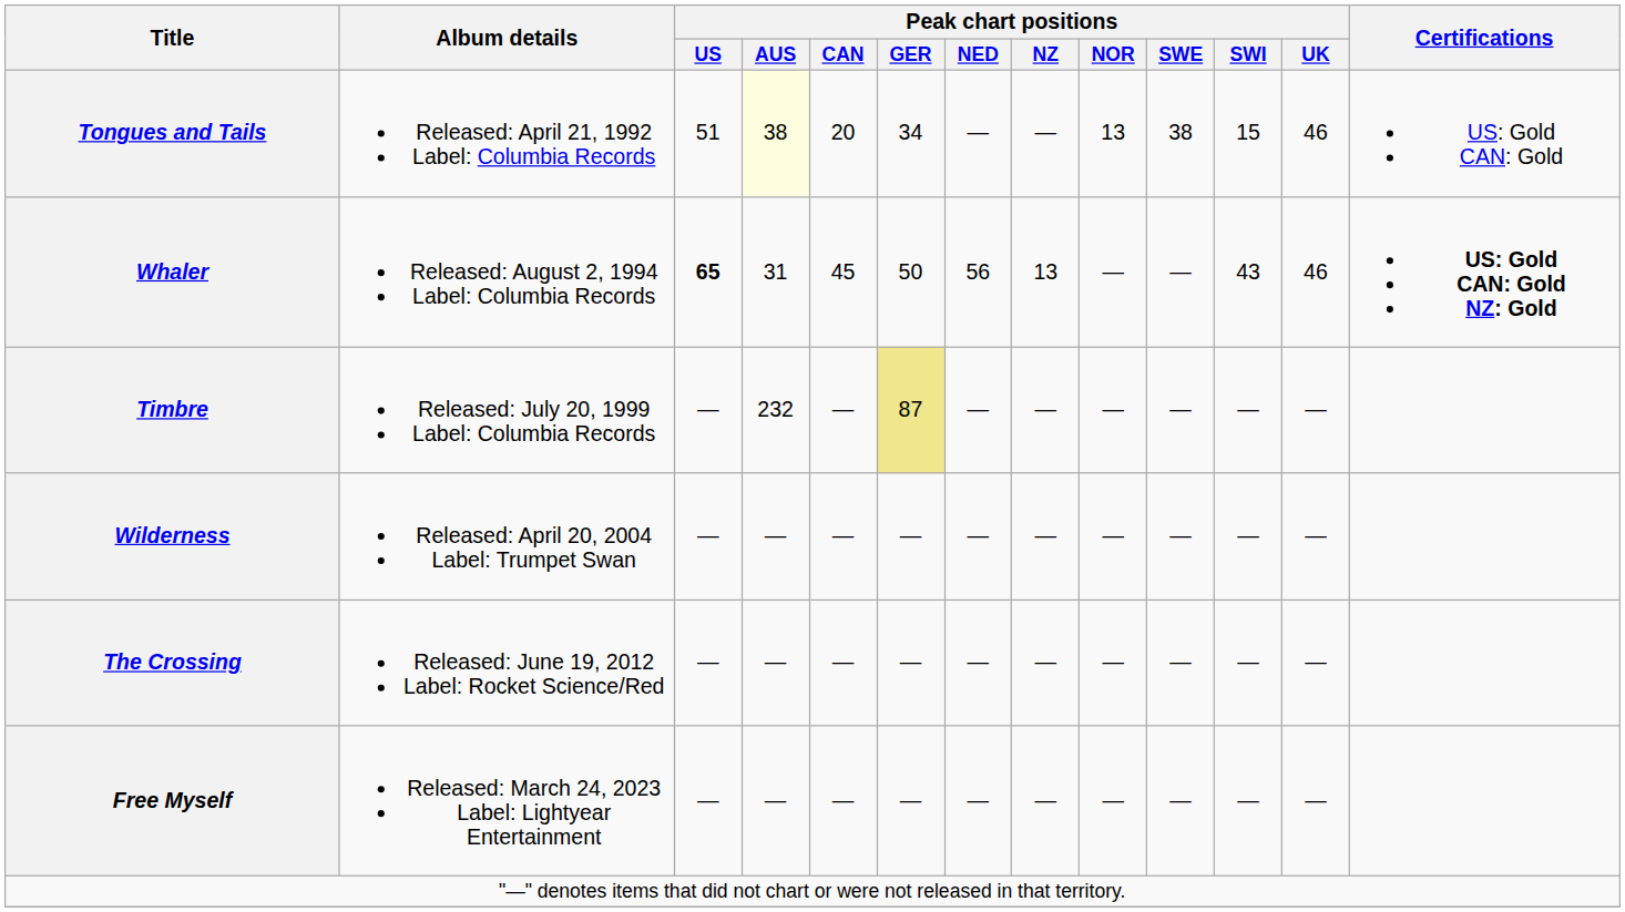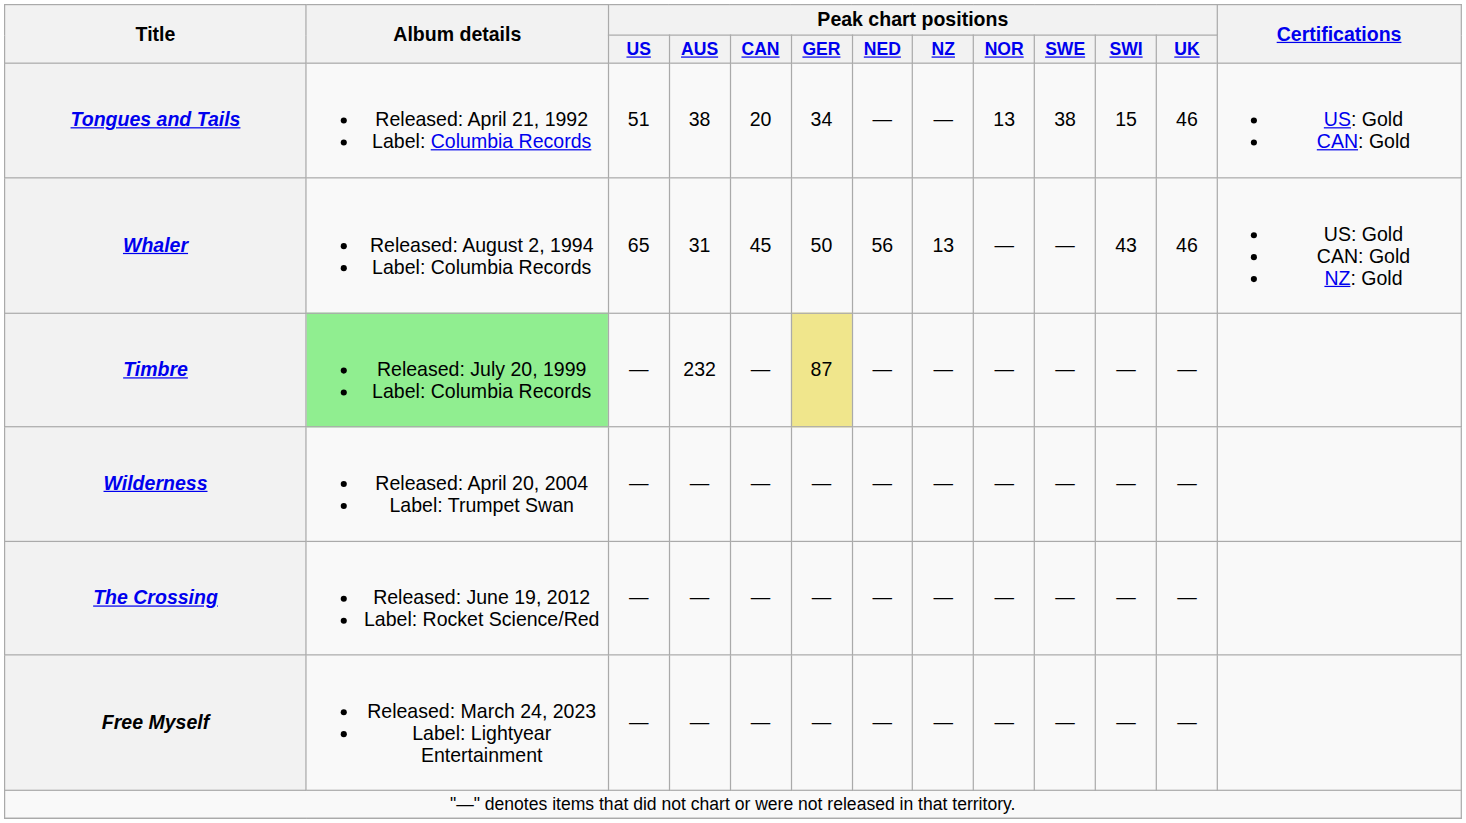Tongues and Tails | Peak chart positions / AUS: lightyellow background -> no background
Whaler | Peak chart positions / US: bold -> normal
Whaler | Certifications: bold -> normal
Timbre | Album details: no background -> lightgreen background
